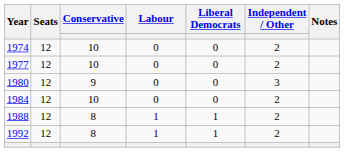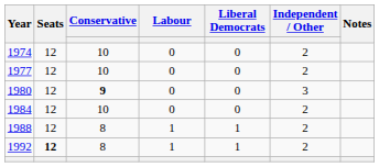1980 | Conservative: normal -> bold
1992 | Seats: normal -> bold
